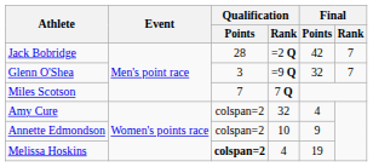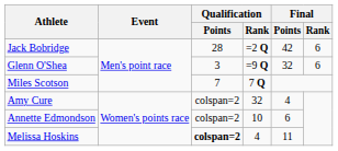Jack Bobridge | Final / Rank: 7 -> 6
Glenn O'Shea | Final / Rank: 7 -> 6
Annette Edmondson | Final / Points: 9 -> 6
Melissa Hoskins | Final / Points: 19 -> 11
